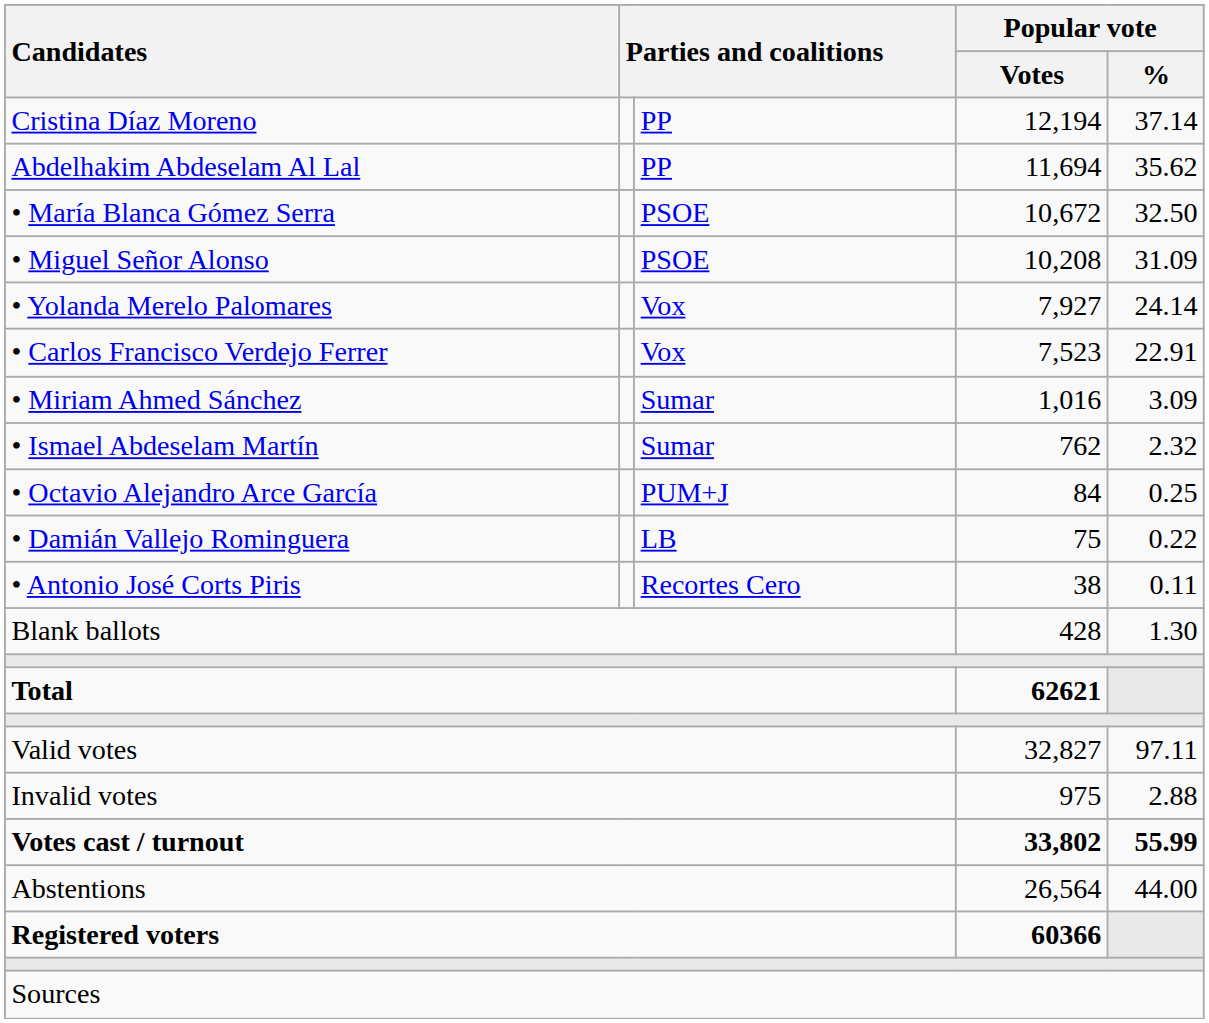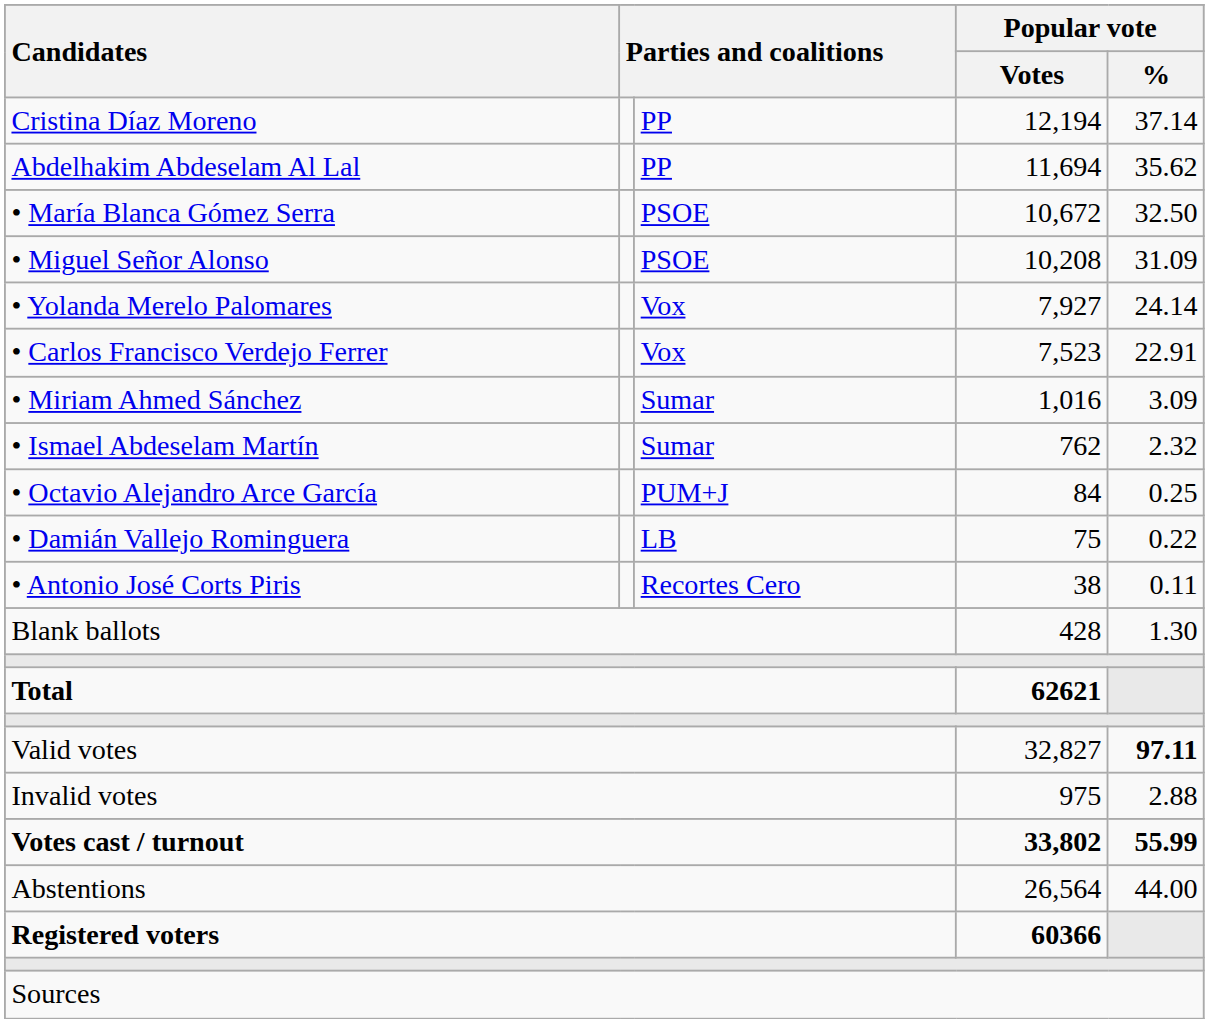Valid votes | Popular vote / %: normal -> bold
